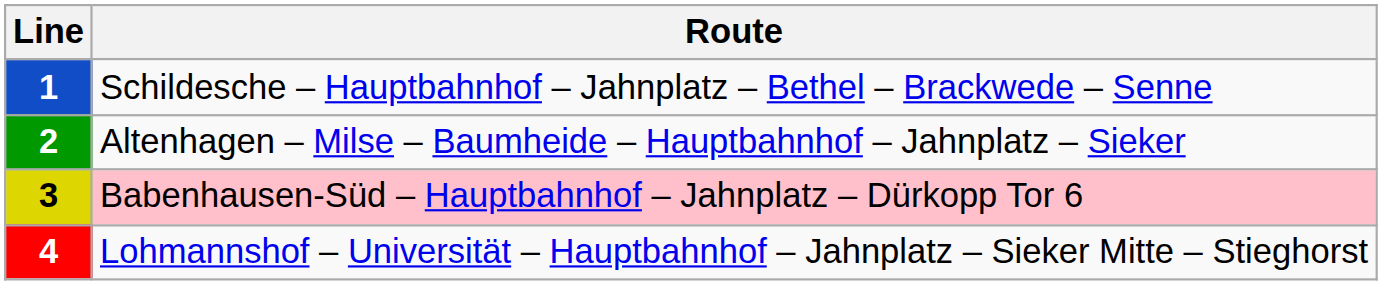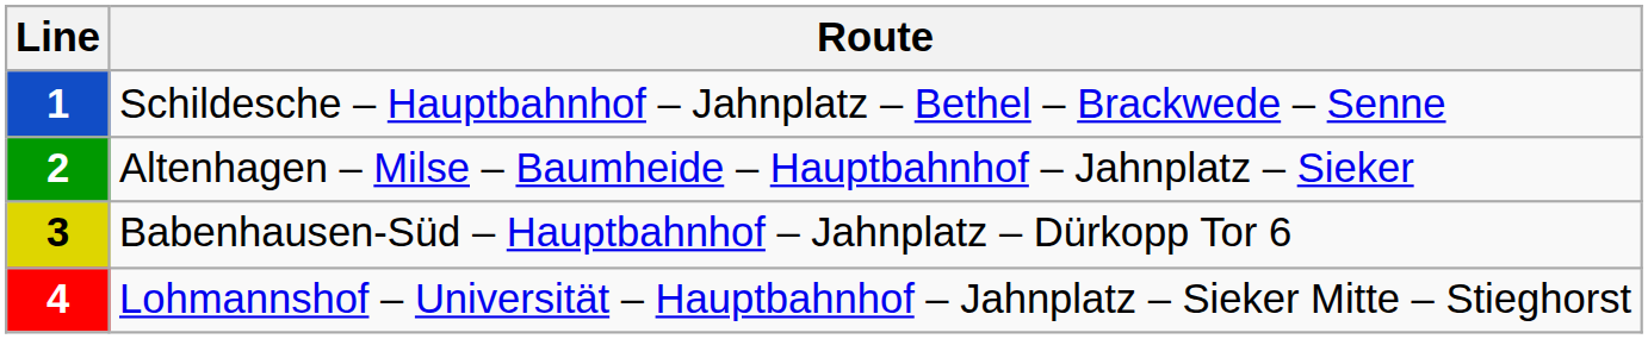Babenhausen-Süd – Hauptbahnhof – Jahnplatz – Dürkopp Tor 6 | Route: pink background -> no background
